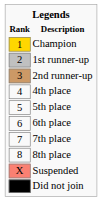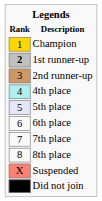1st runner-up | Rank: normal -> bold
4th place | Rank: no background -> paleturquoise background
5th place | Rank: no background -> lavender background
